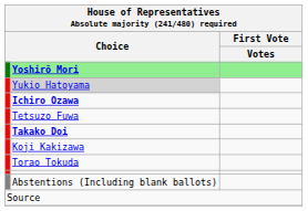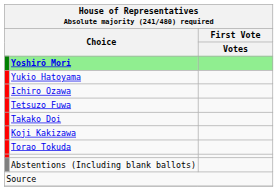Yukio Hatoyama | column 2: lightgrey background -> no background
Ichiro Ozawa | column 2: bold -> normal
Takako Doi | column 2: bold -> normal
